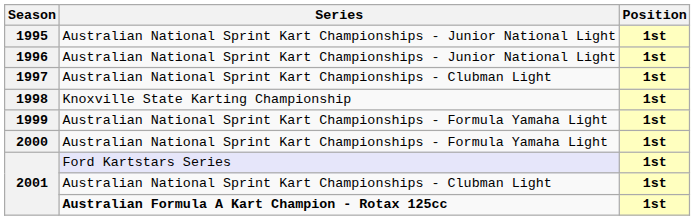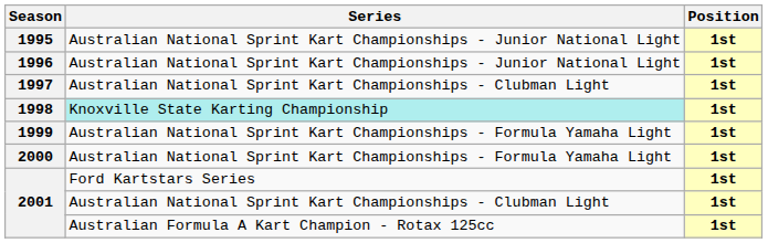1998 | Series: no background -> paleturquoise background
2001 / Ford Kartstars Series | Series: lavender background -> no background
2001 / Australian Formula A Kart Champion - Rotax 125cc | Series: bold -> normal
